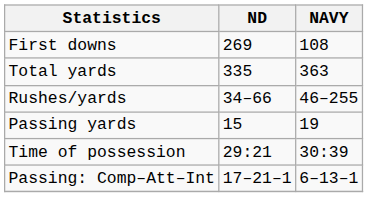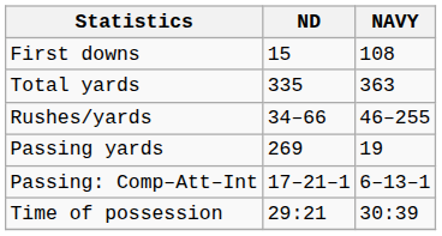First downs | ND: 269 -> 15
Passing yards | ND: 15 -> 269
rows swapped: Passing: Comp–Att–Int <-> Time of possession
